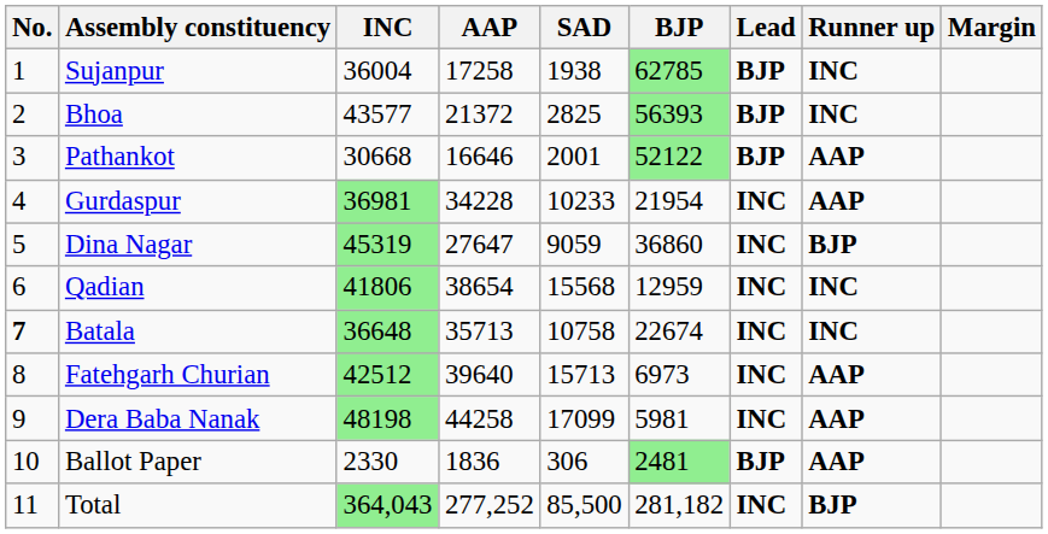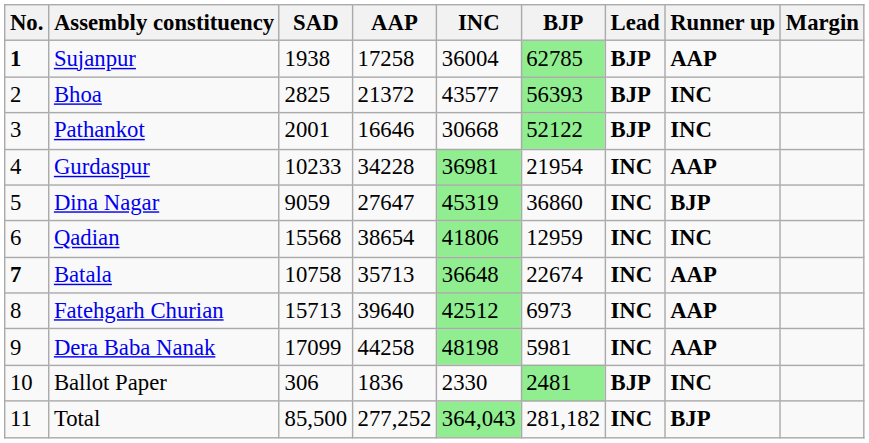columns swapped: INC <-> SAD
Sujanpur | No.: normal -> bold
Sujanpur | Runner up: INC -> AAP
Pathankot | Runner up: AAP -> INC
Batala | Runner up: INC -> AAP
Ballot Paper | Runner up: AAP -> INC
